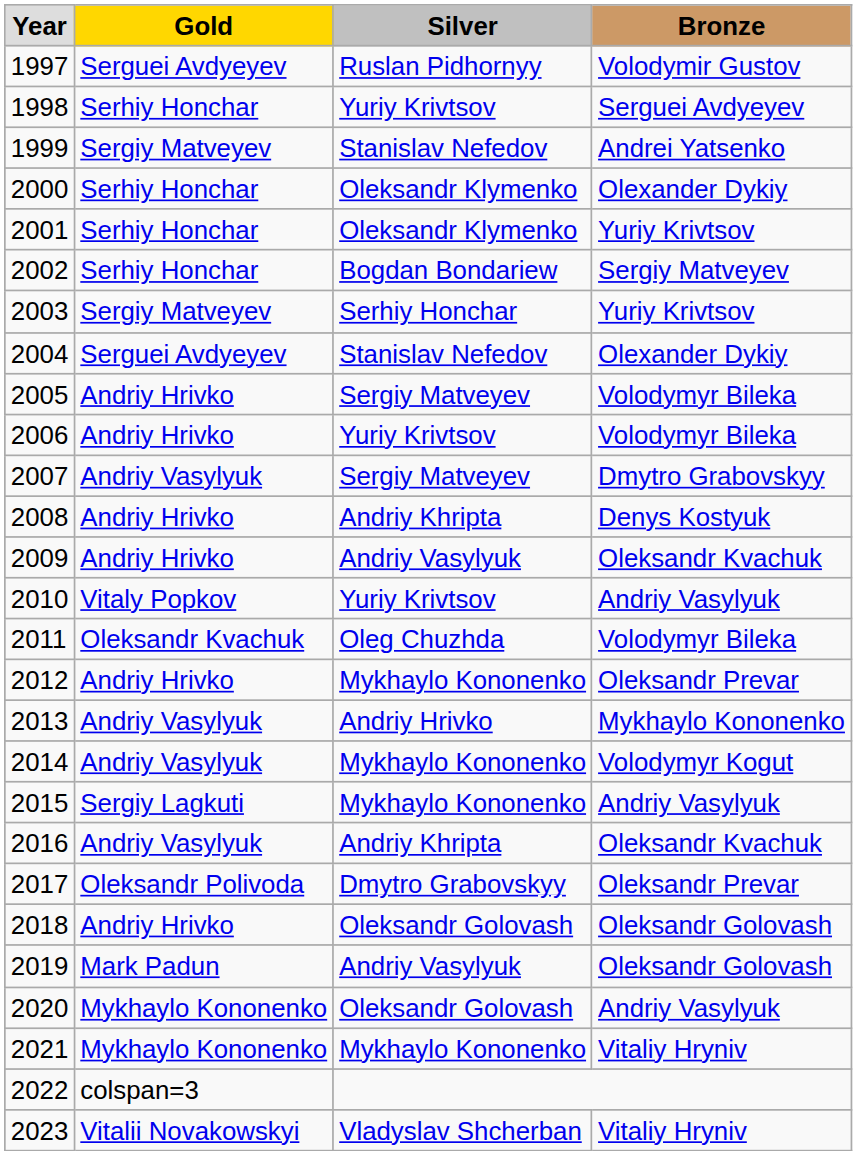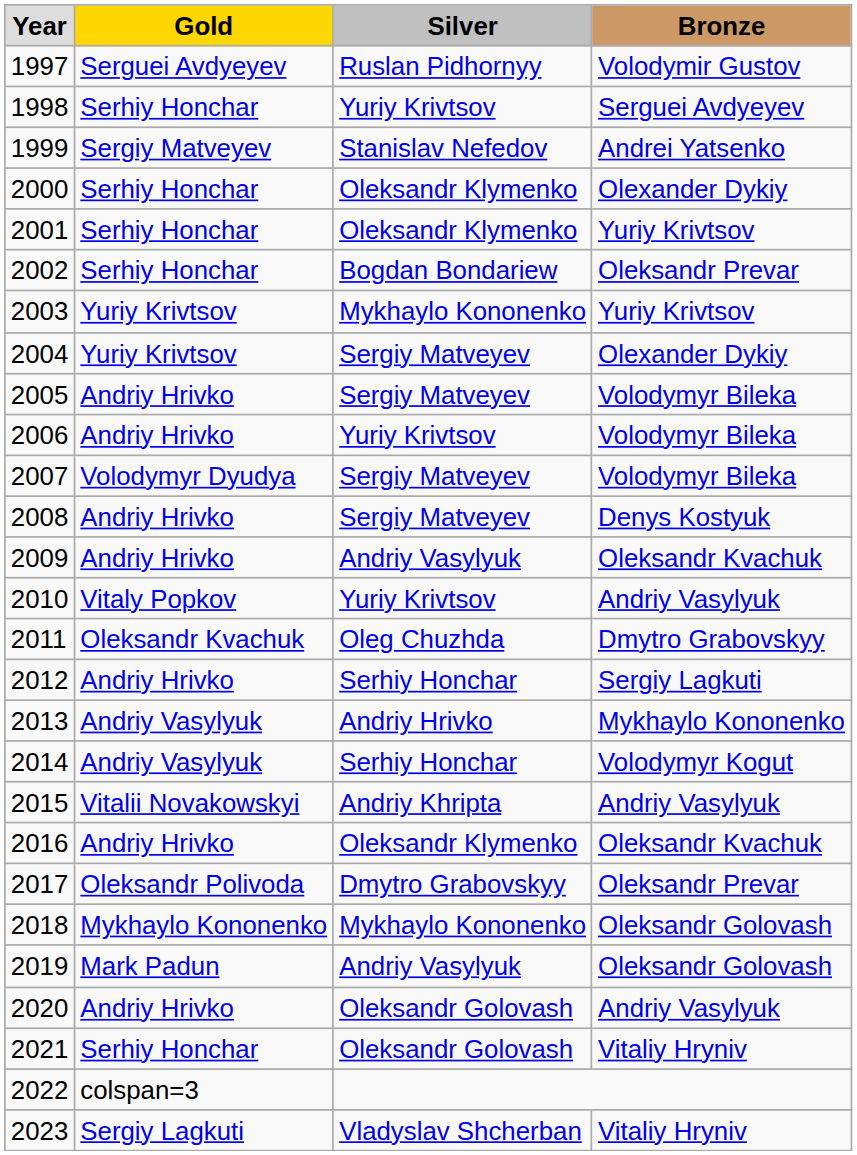2002 | Bronze: Sergiy Matveyev -> Oleksandr Prevar
2003 | Gold: Sergiy Matveyev -> Yuriy Krivtsov
2003 | Silver: Serhiy Honchar -> Mykhaylo Kononenko
2004 | Gold: Serguei Avdyeyev -> Yuriy Krivtsov
2004 | Silver: Stanislav Nefedov -> Sergiy Matveyev
2007 | Gold: Andriy Vasylyuk -> Volodymyr Dyudya
2007 | Bronze: Dmytro Grabovskyy -> Volodymyr Bileka
2008 | Silver: Andriy Khripta -> Sergiy Matveyev
2011 | Bronze: Volodymyr Bileka -> Dmytro Grabovskyy
2012 | Silver: Mykhaylo Kononenko -> Serhiy Honchar
2012 | Bronze: Oleksandr Prevar -> Sergiy Lagkuti
2014 | Silver: Mykhaylo Kononenko -> Serhiy Honchar
2015 | Gold: Sergiy Lagkuti -> Vitalii Novakowskyi
2015 | Silver: Mykhaylo Kononenko -> Andriy Khripta
2016 | Gold: Andriy Vasylyuk -> Andriy Hrivko
2016 | Silver: Andriy Khripta -> Oleksandr Klymenko
2018 | Gold: Andriy Hrivko -> Mykhaylo Kononenko
2018 | Silver: Oleksandr Golovash -> Mykhaylo Kononenko
2020 | Gold: Mykhaylo Kononenko -> Andriy Hrivko
2021 | Gold: Mykhaylo Kononenko -> Serhiy Honchar
2021 | Silver: Mykhaylo Kononenko -> Oleksandr Golovash
2023 | Gold: Vitalii Novakowskyi -> Sergiy Lagkuti
